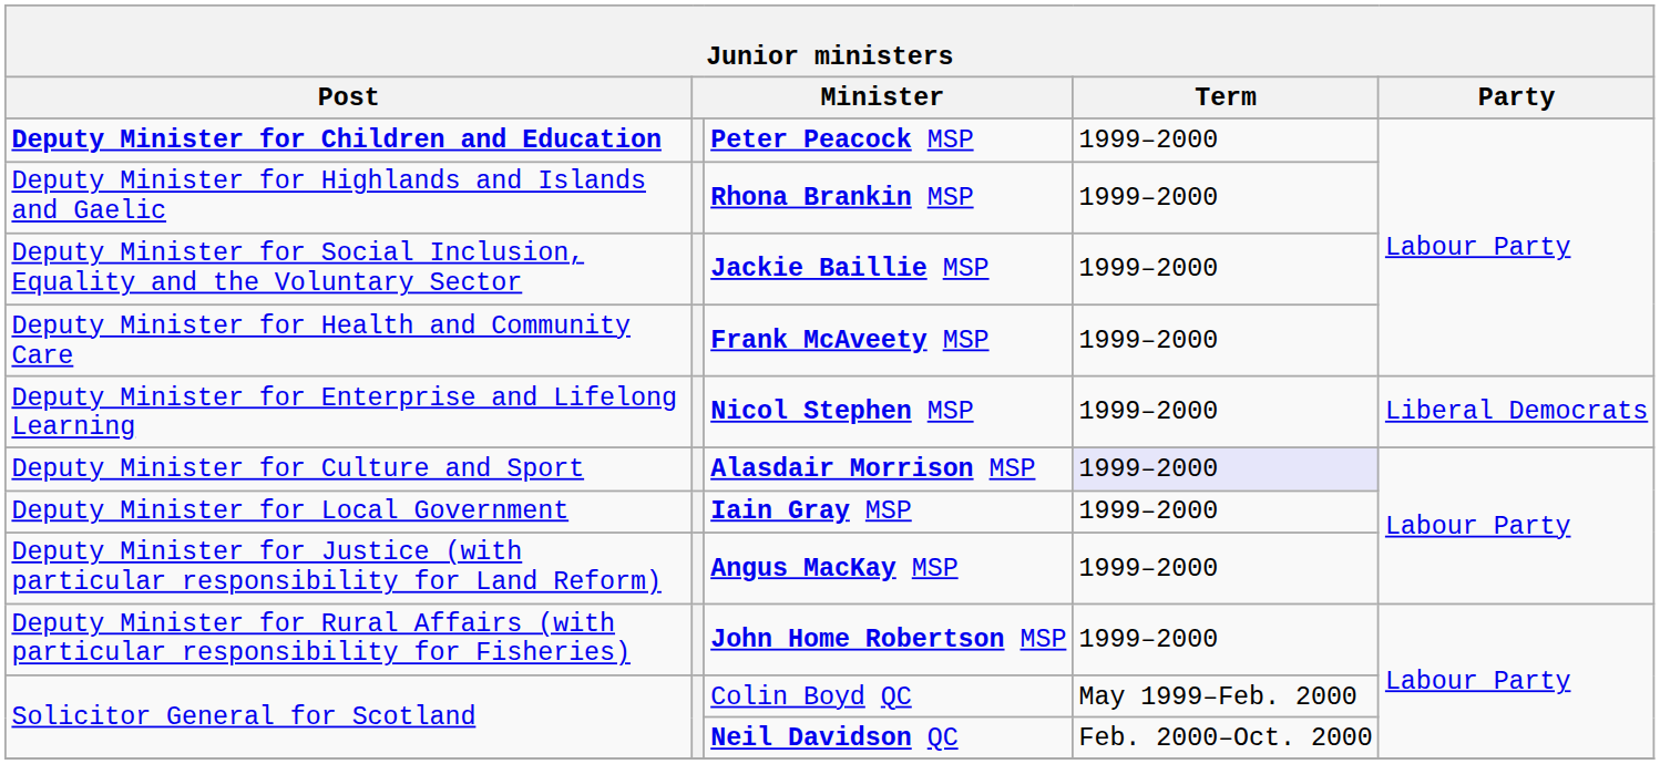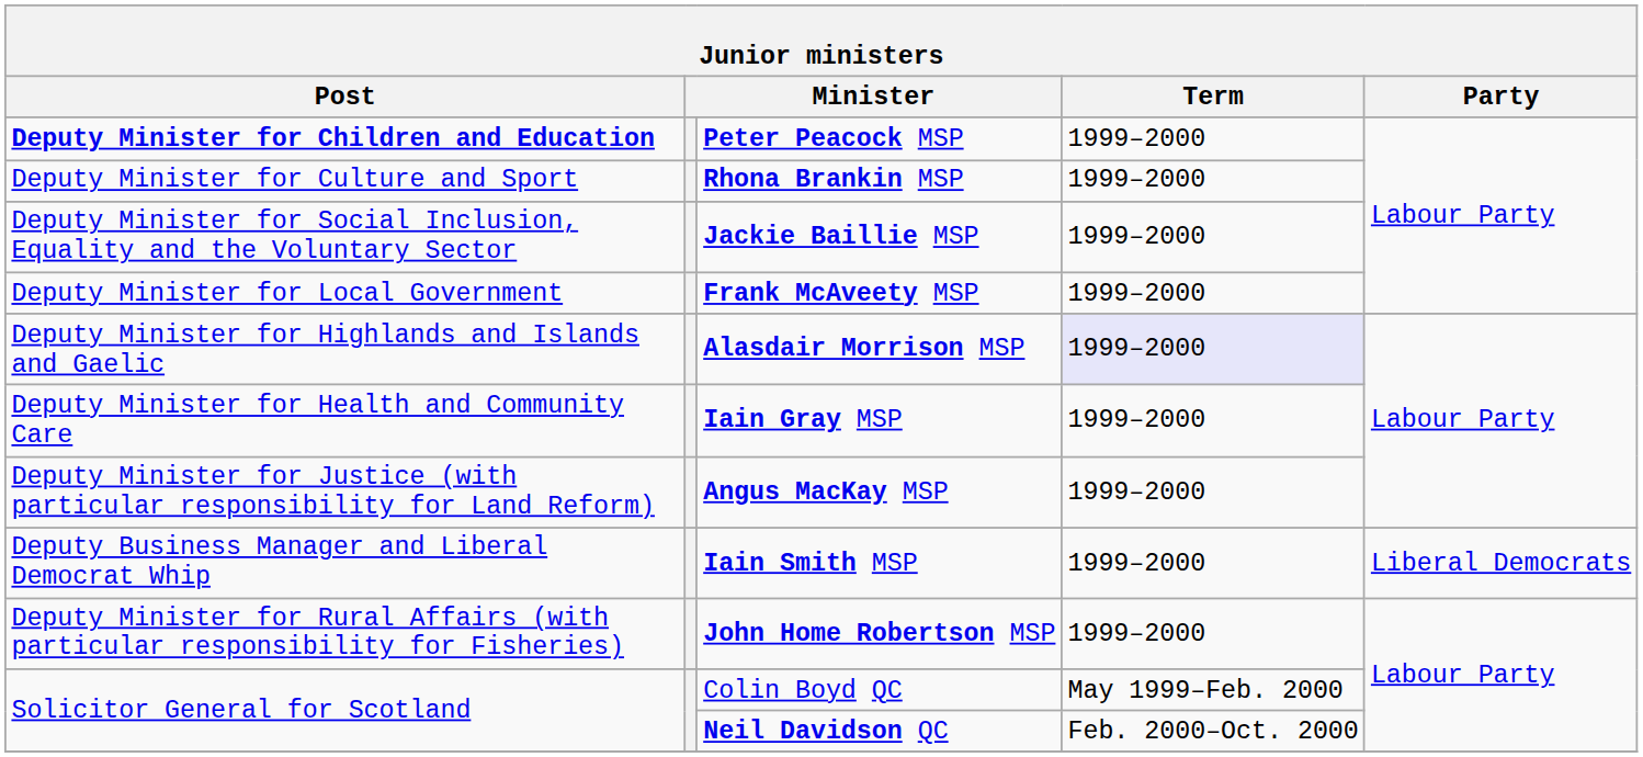Rhona Brankin MSP | Post: Deputy Minister for Highlands and Islands and Gaelic -> Deputy Minister for Culture and Sport
Frank McAveety MSP | Post: Deputy Minister for Health and Community Care -> Deputy Minister for Local Government
- row: Deputy Minister for Enterprise and Lifelong Learning | Nicol Stephen MSP | 1999–2000 | Liberal Democrats
Alasdair Morrison MSP | Post: Deputy Minister for Culture and Sport -> Deputy Minister for Highlands and Islands and Gaelic
Iain Gray MSP | Post: Deputy Minister for Local Government -> Deputy Minister for Health and Community Care
+ row: Deputy Business Manager and Liberal Democrat Whip | Iain Smith MSP | 1999–2000 | Liberal Democrats
